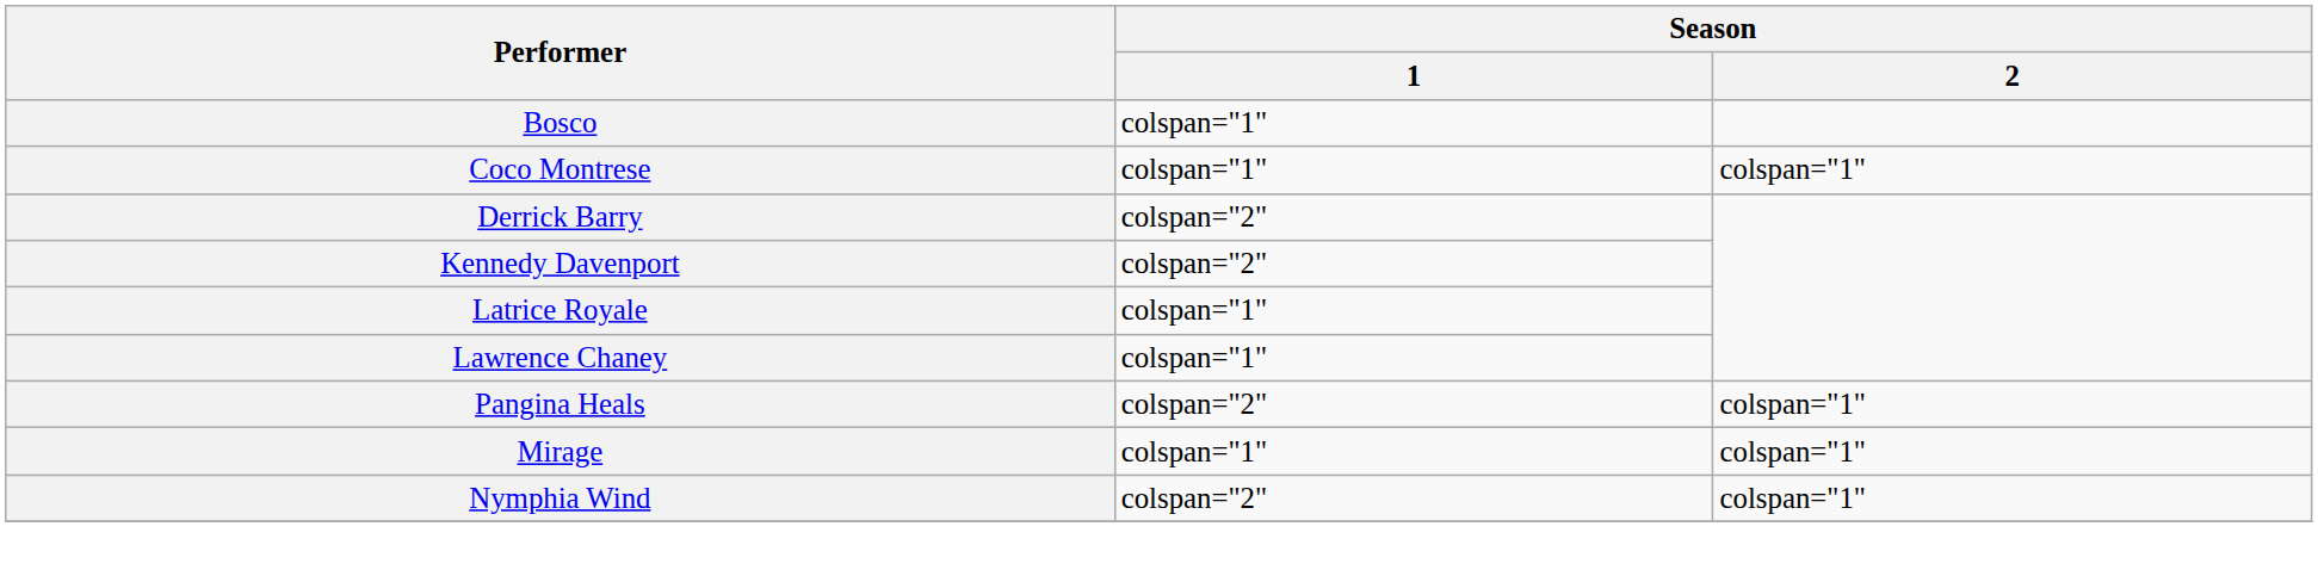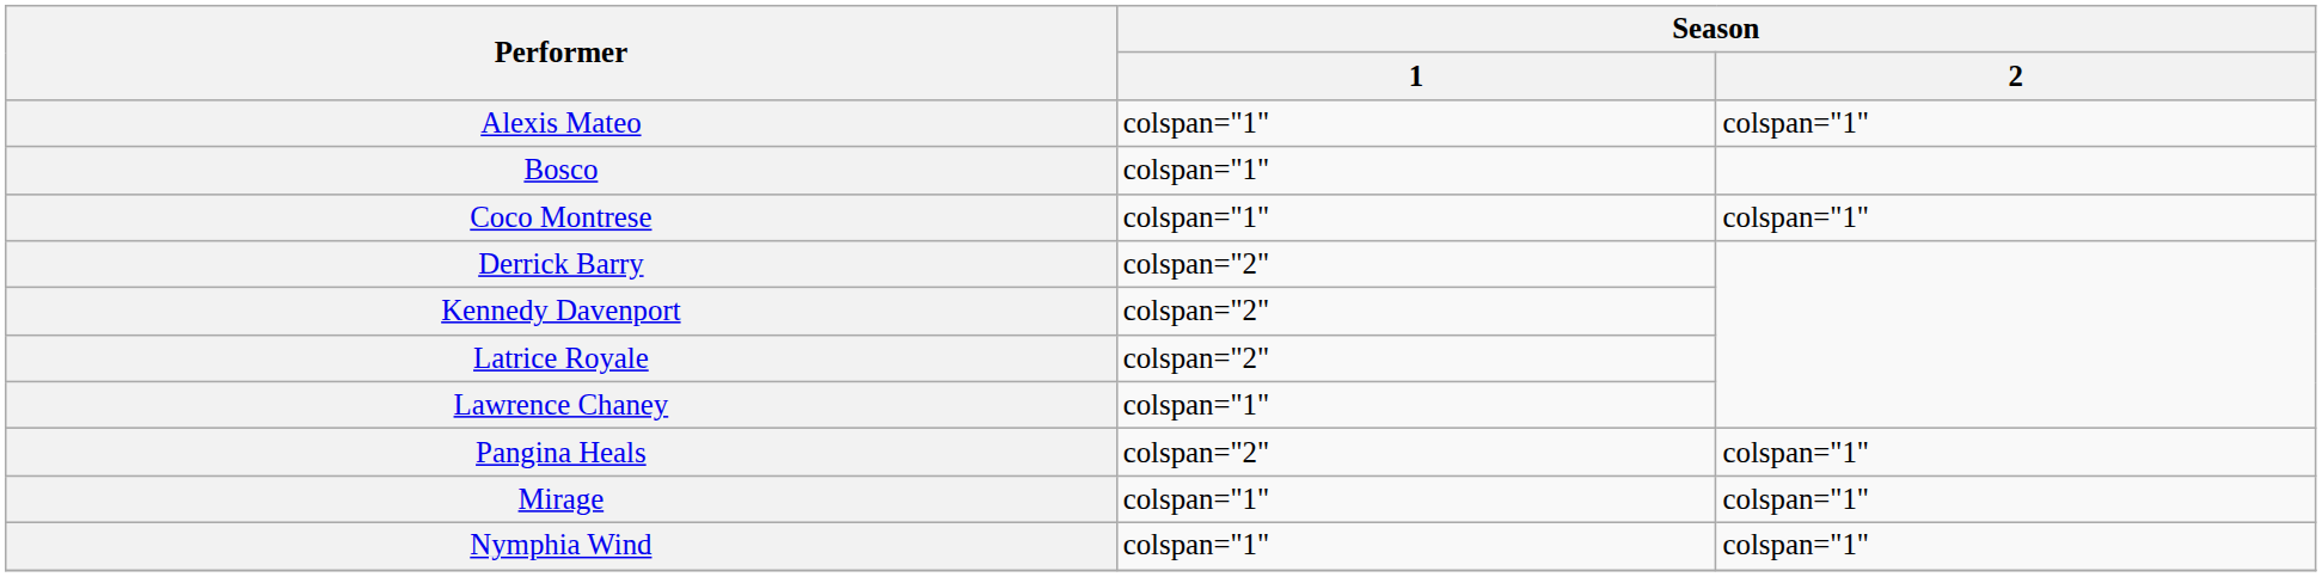+ row: Alexis Mateo | colspan="1" | colspan="1"
Latrice Royale | Season / 1: colspan="1" -> colspan="2"
Nymphia Wind | Season / 1: colspan="2" -> colspan="1"
